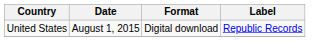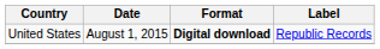United States | Format: normal -> bold
